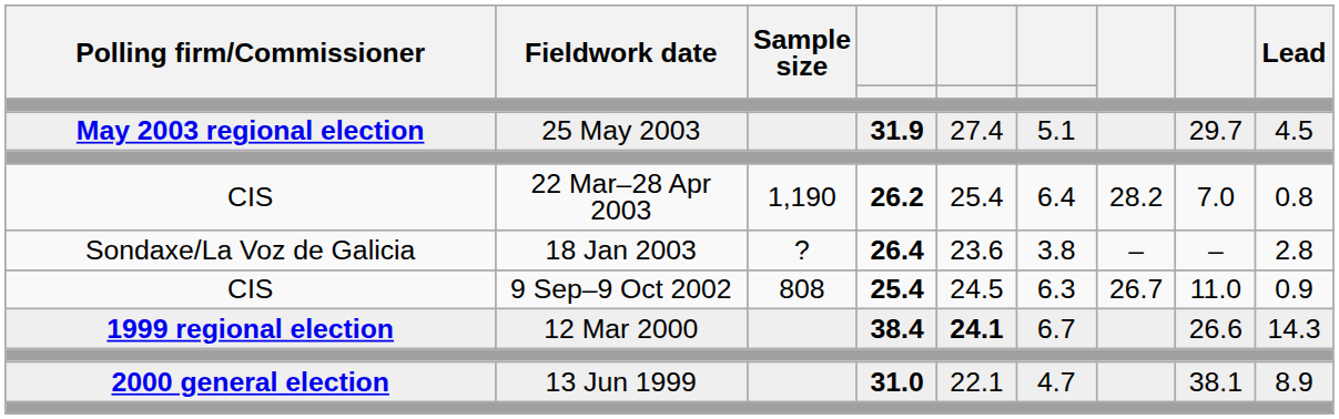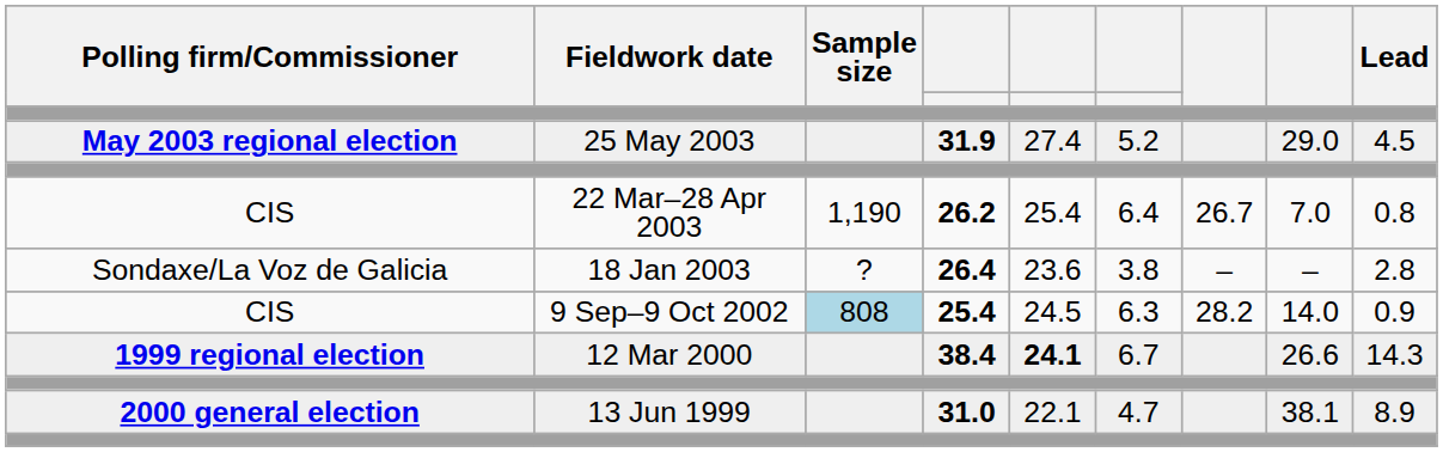25 May 2003 | column 6: 5.1 -> 5.2
25 May 2003 | column 8: 29.7 -> 29.0
22 Mar–28 Apr 2003 | column 7: 28.2 -> 26.7
9 Sep–9 Oct 2002 | Sample size: no background -> lightblue background
9 Sep–9 Oct 2002 | column 7: 26.7 -> 28.2
9 Sep–9 Oct 2002 | column 8: 11.0 -> 14.0
